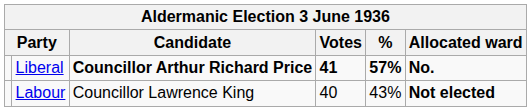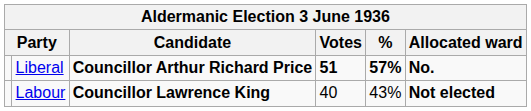Liberal | Votes: 41 -> 51
Labour | Candidate: normal -> bold
